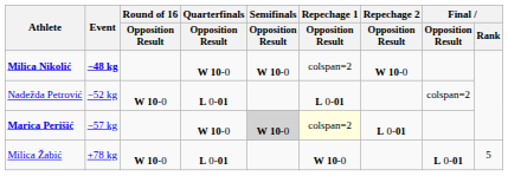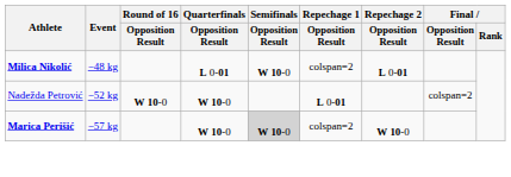Milica Nikolić | Event: bold -> normal
Milica Nikolić | Quarterfinals / Opposition Result: W 10-0 -> L 0-01
Milica Nikolić | Repechage 2 / Opposition Result: W 10-0 -> L 0-01
Nadežda Petrović | Quarterfinals / Opposition Result: L 0-01 -> W 10-0
Marica Perišić | Repechage 1 / Opposition Result: lightyellow background -> no background
Marica Perišić | Repechage 2 / Opposition Result: L 0-01 -> W 10-0
- row: Milica Žabić | +78 kg | W 10-0 | L 0-01 | W 10-0 | L 0-01 | 5
